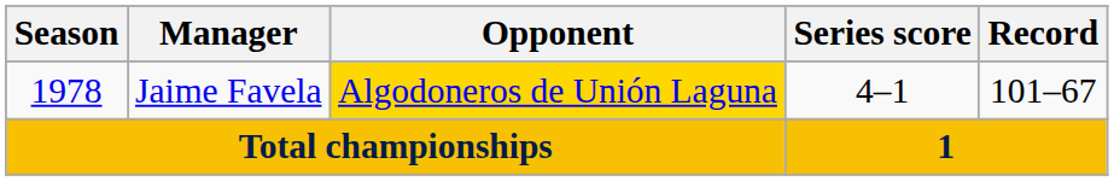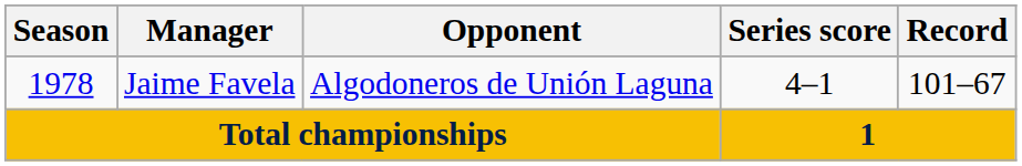1978 | Opponent: gold background -> no background
